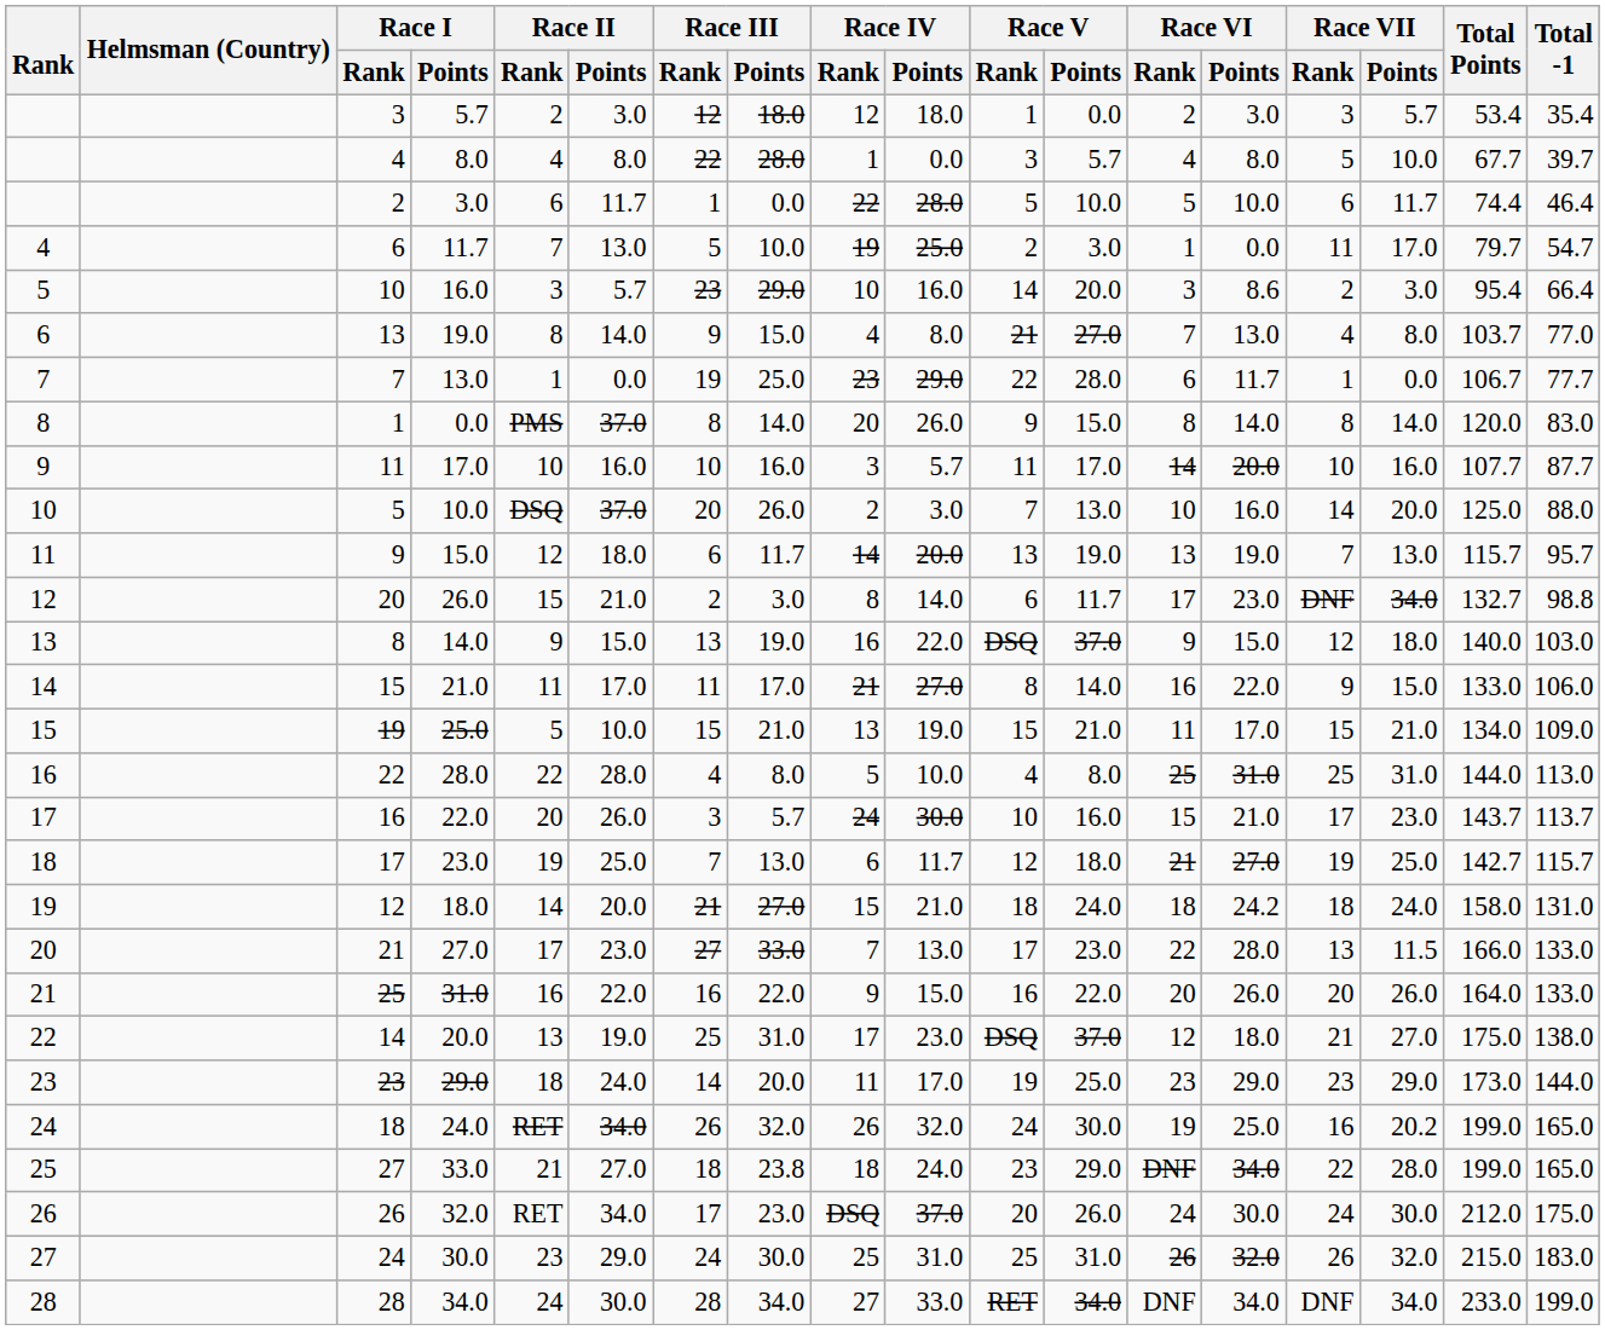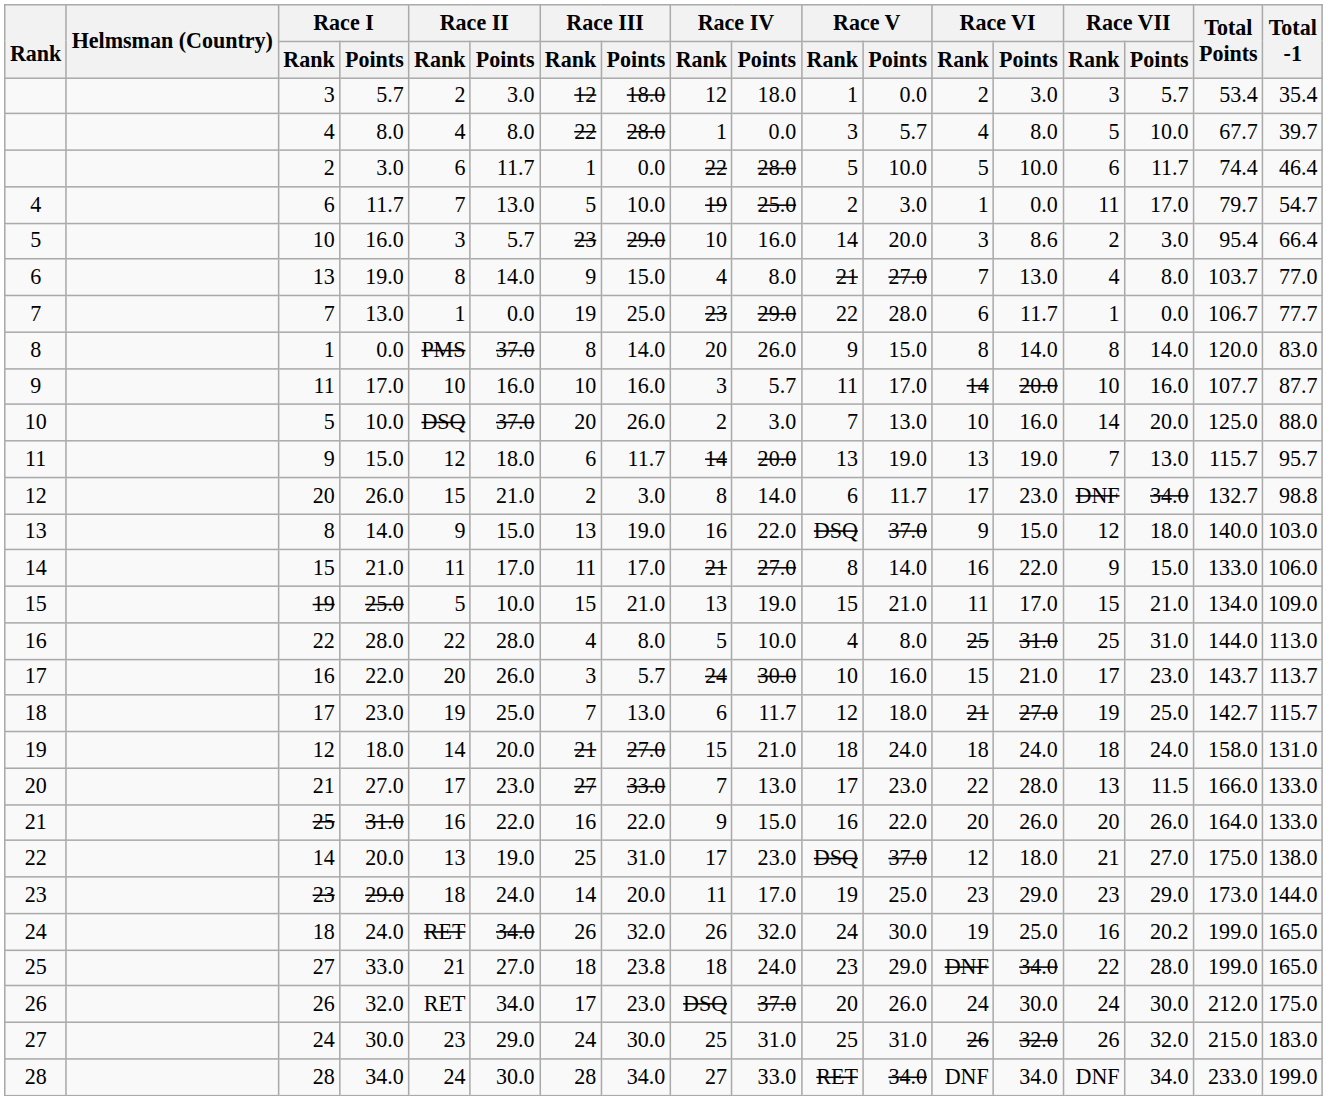row 21 | Race VI / Points: 24.2 -> 24.0
